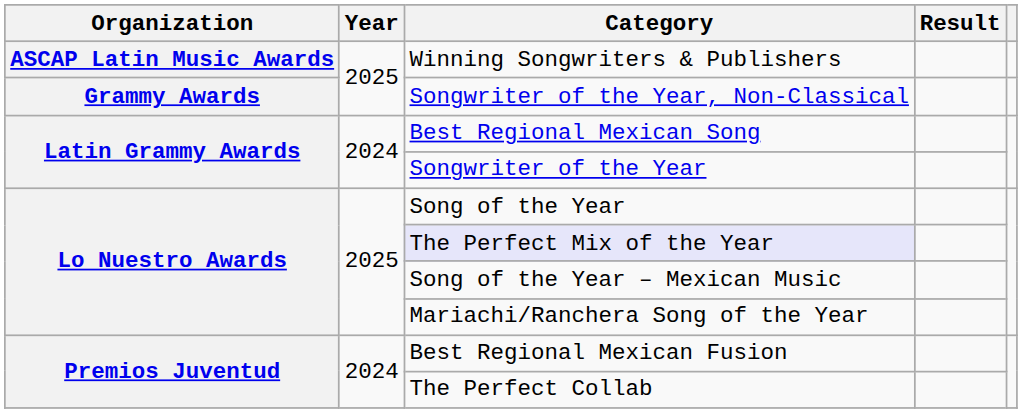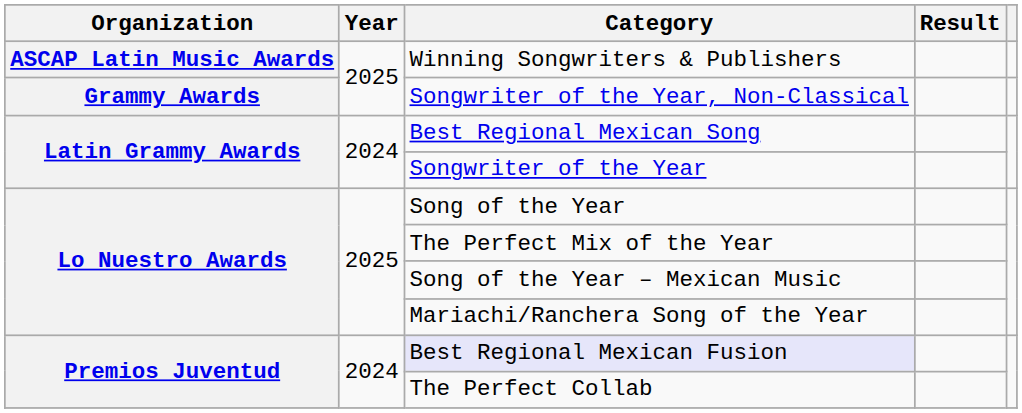The Perfect Mix of the Year | Category: lavender background -> no background
Best Regional Mexican Fusion | Category: no background -> lavender background
